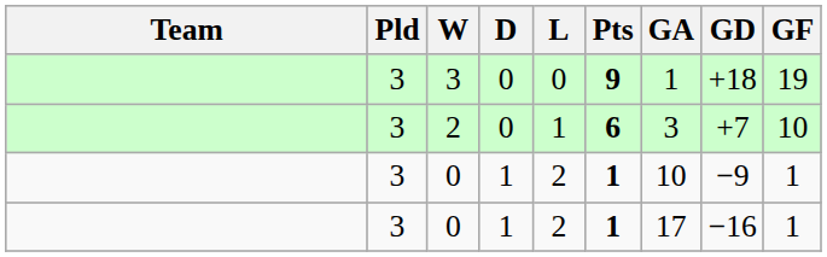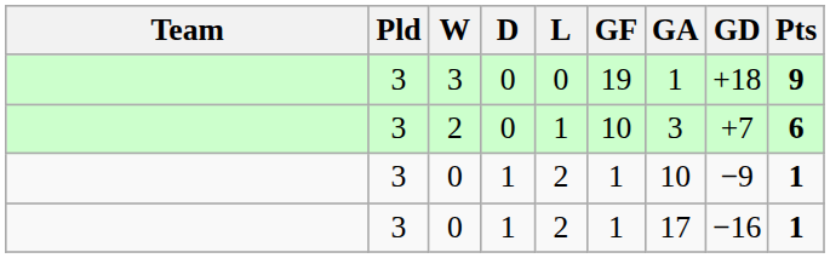columns swapped: GF <-> Pts
